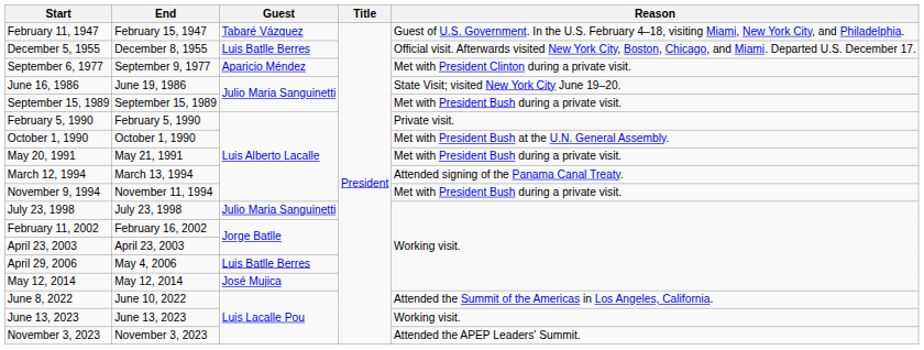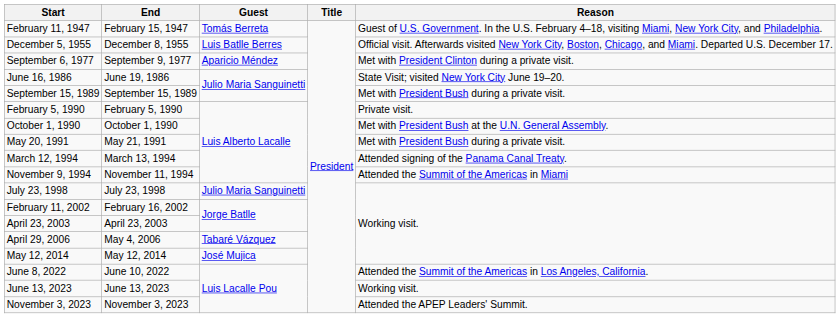February 11, 1947 | Guest: Tabaré Vázquez -> Tomás Berreta
November 9, 1994 | Reason: Met with President Bush during a private visit. -> Attended the Summit of the Americas in Miami
April 29, 2006 | Guest: Luis Batlle Berres -> Tabaré Vázquez
